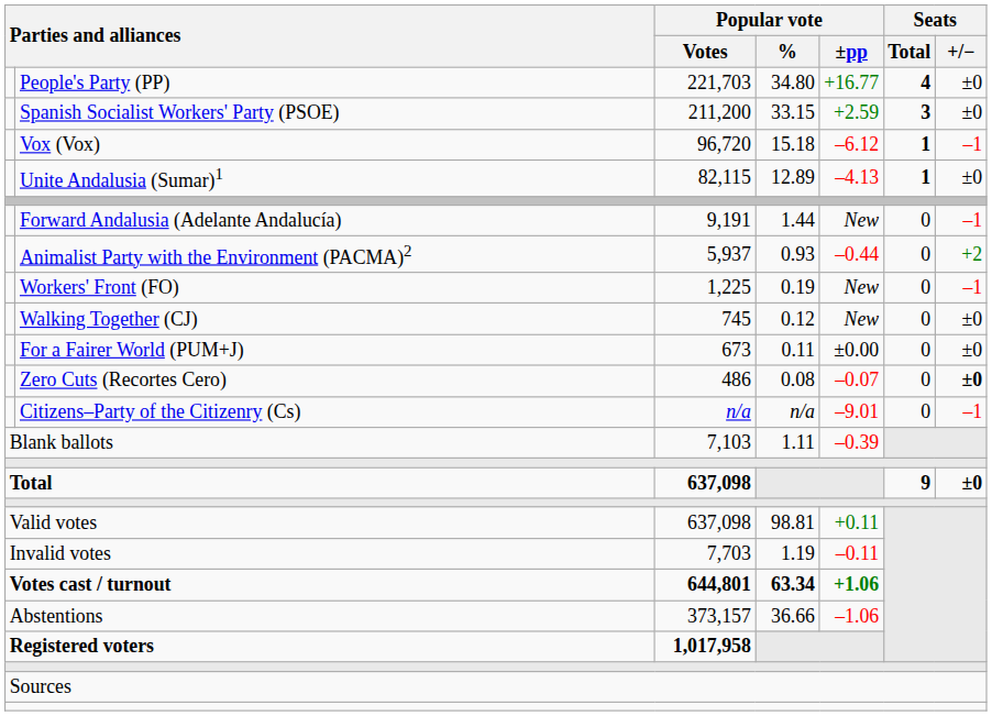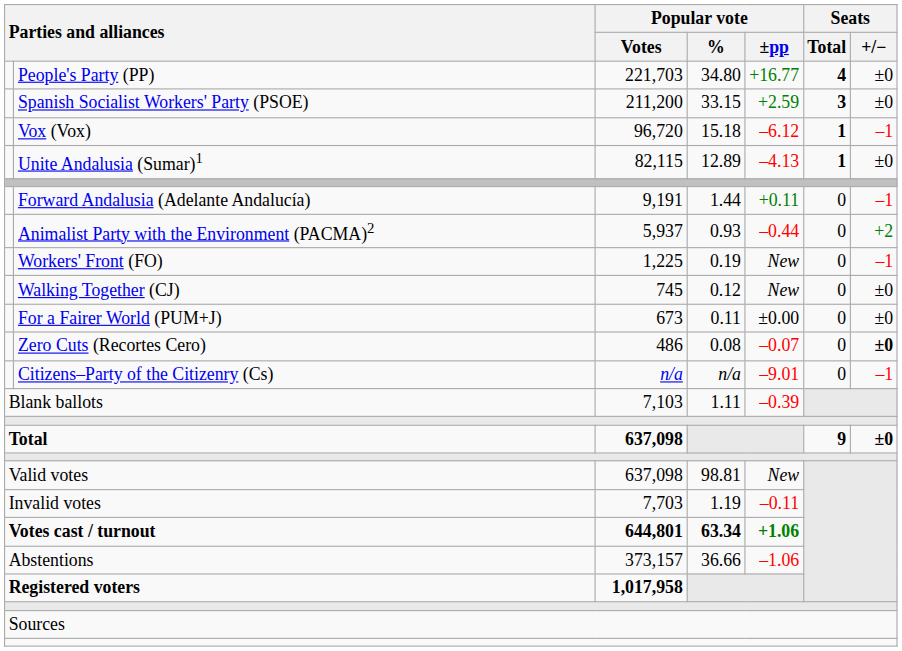Forward Andalusia (Adelante Andalucía) | Popular vote / ±pp: New -> +0.11
Valid votes | Popular vote / ±pp: +0.11 -> New
